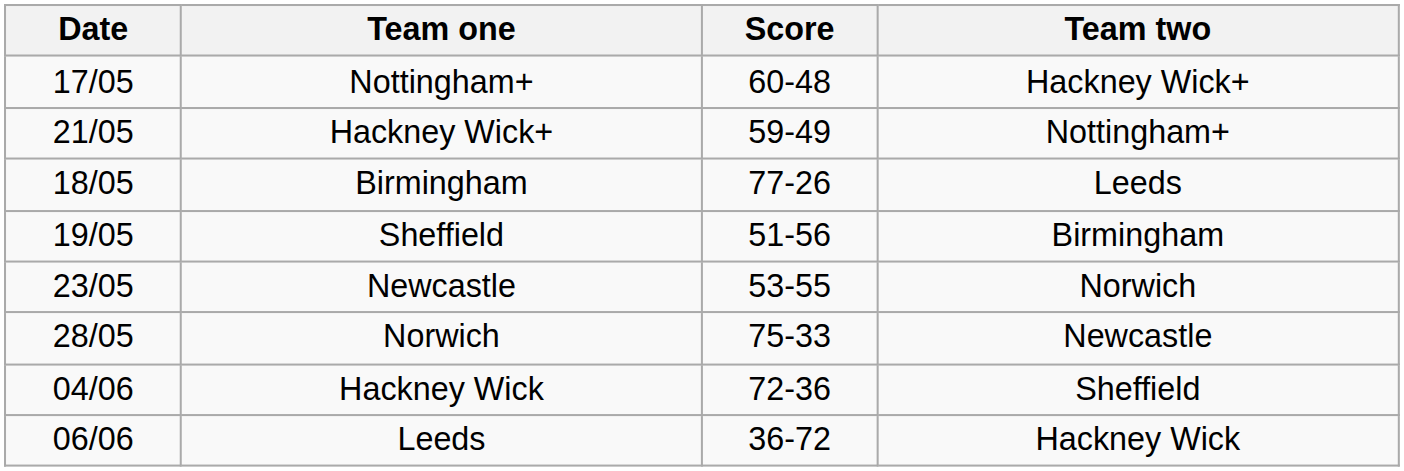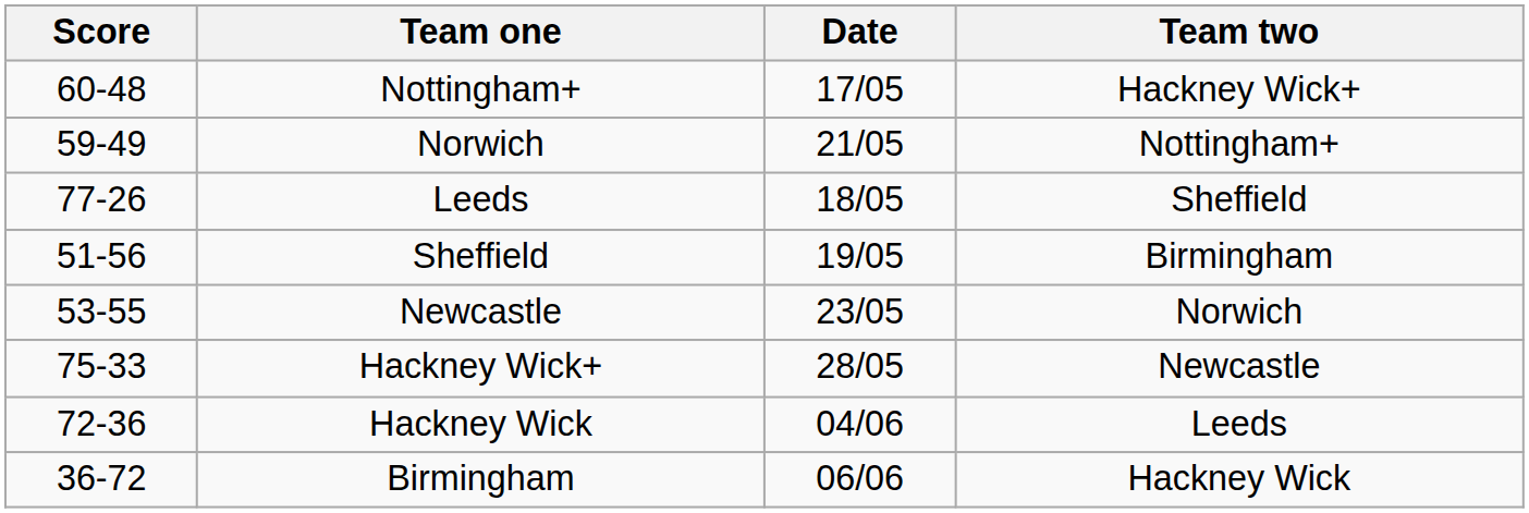columns swapped: Date <-> Score
row 3 | Team one: Hackney Wick+ -> Norwich
row 4 | Team one: Birmingham -> Leeds
row 4 | Team two: Leeds -> Sheffield
row 7 | Team one: Norwich -> Hackney Wick+
row 8 | Team two: Sheffield -> Leeds
row 9 | Team one: Leeds -> Birmingham
